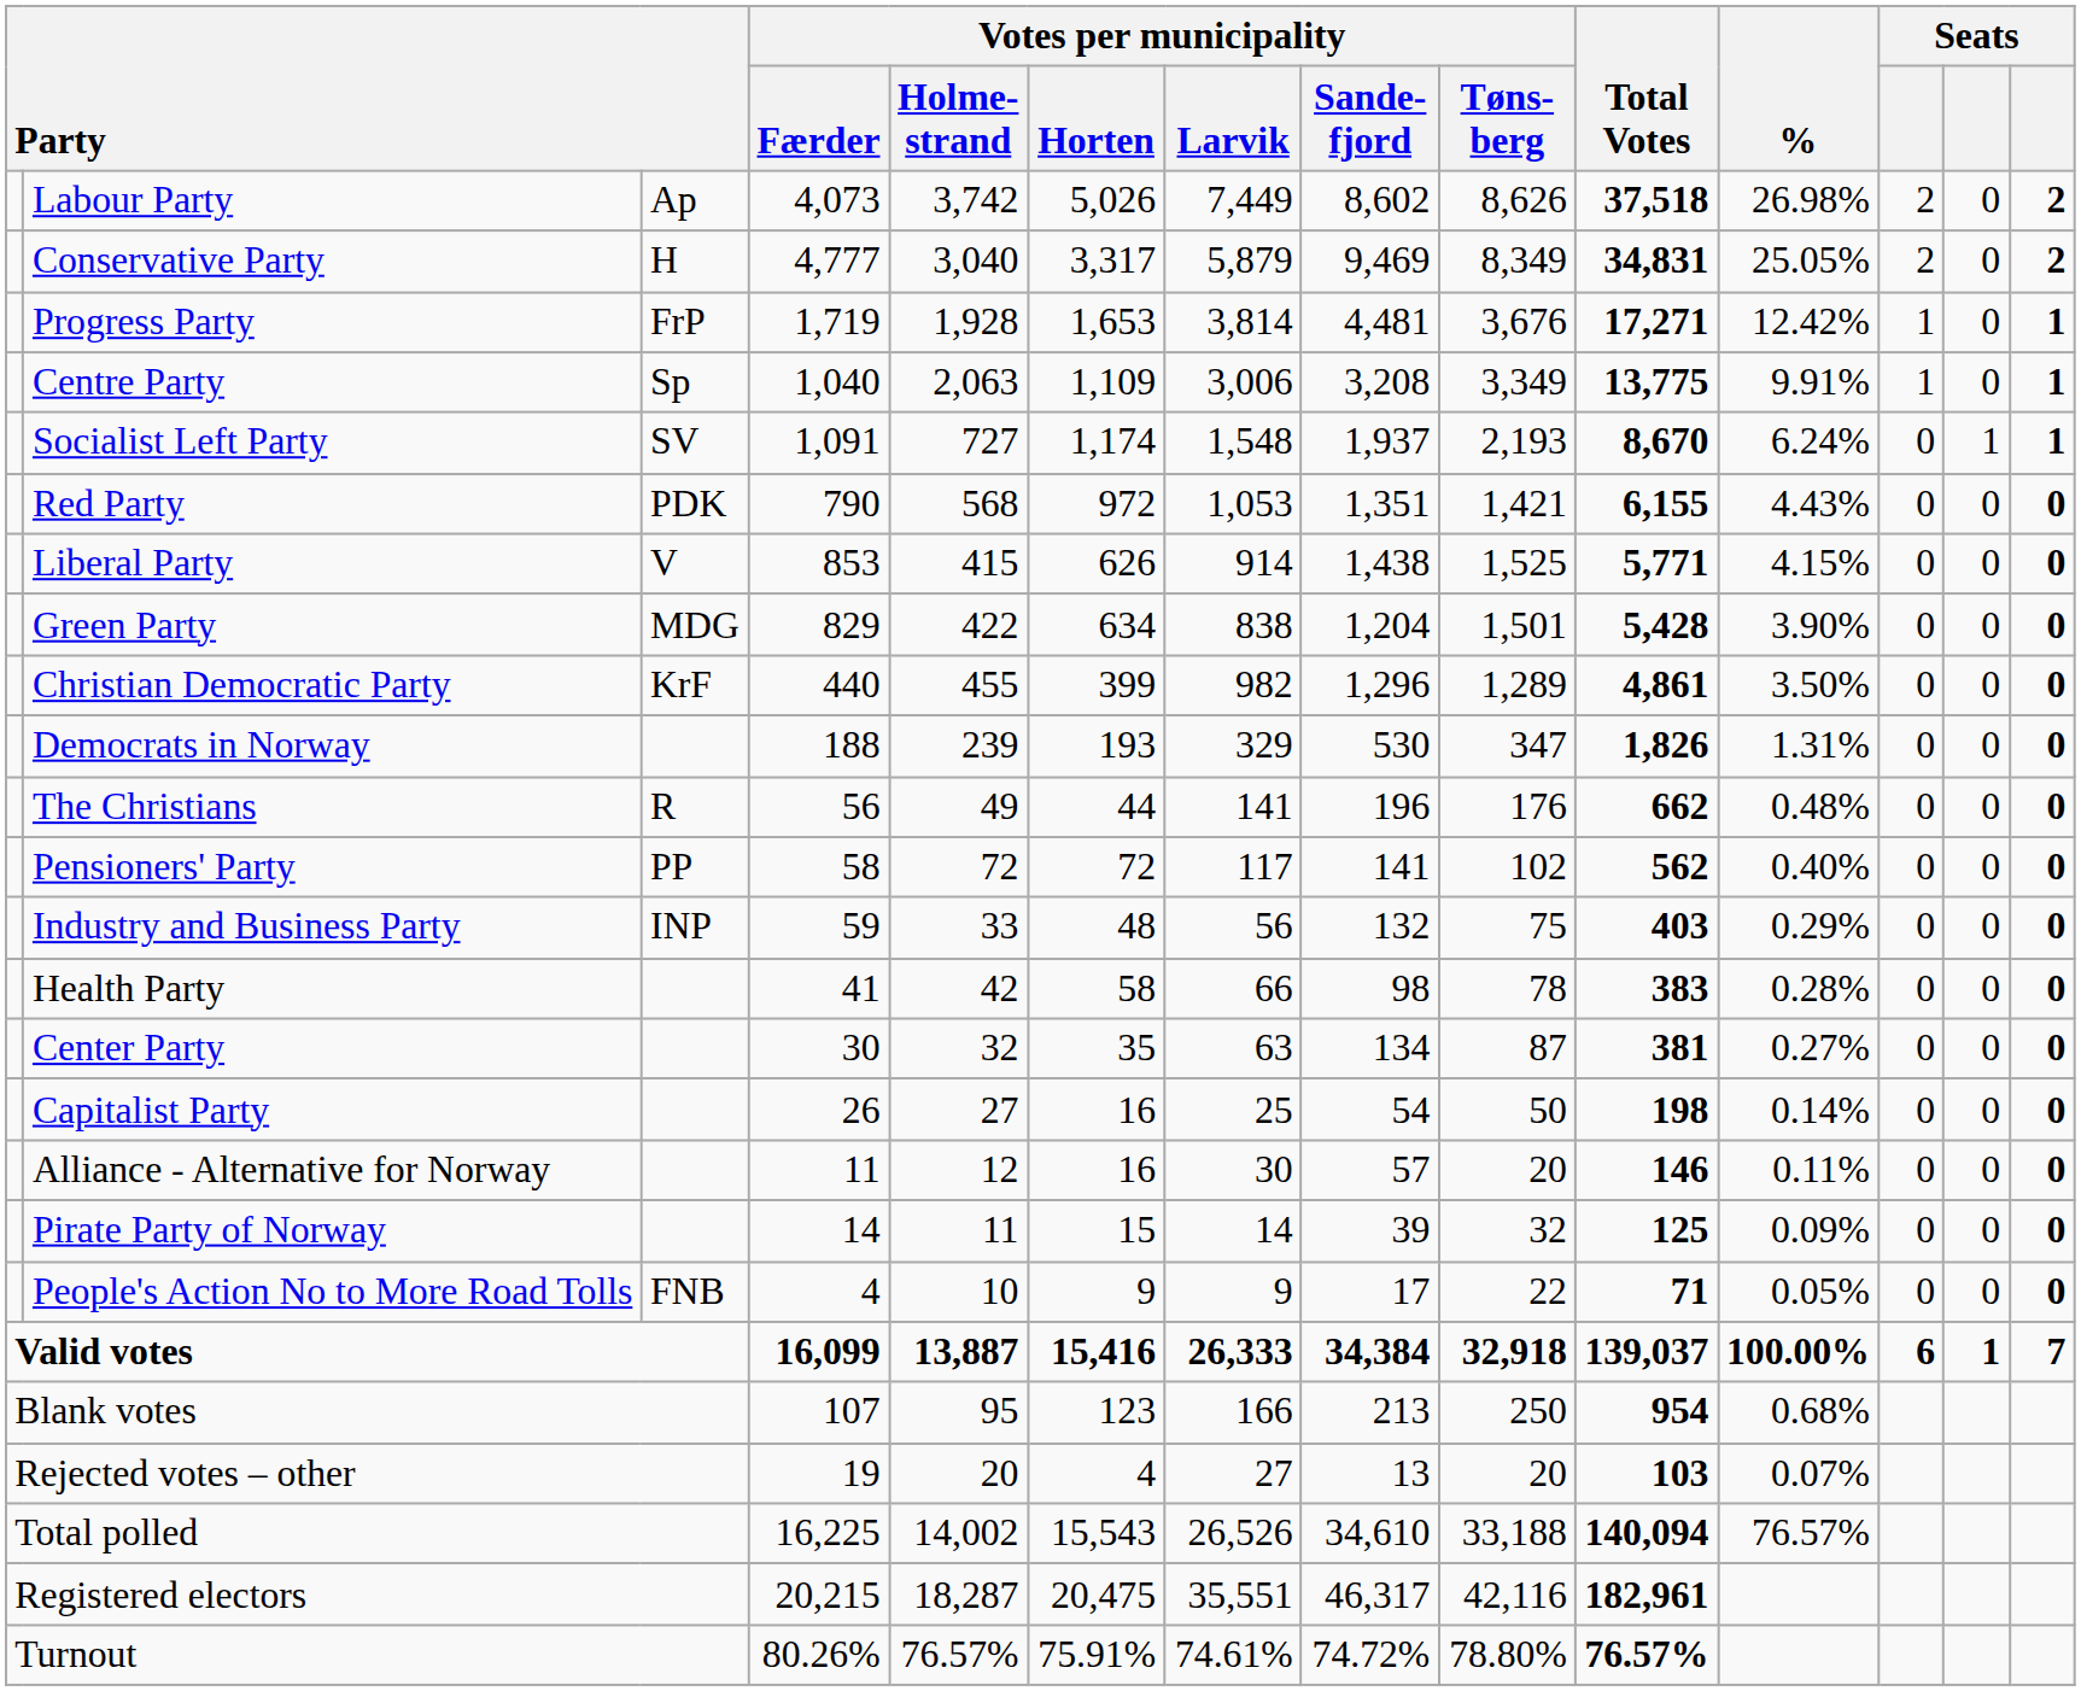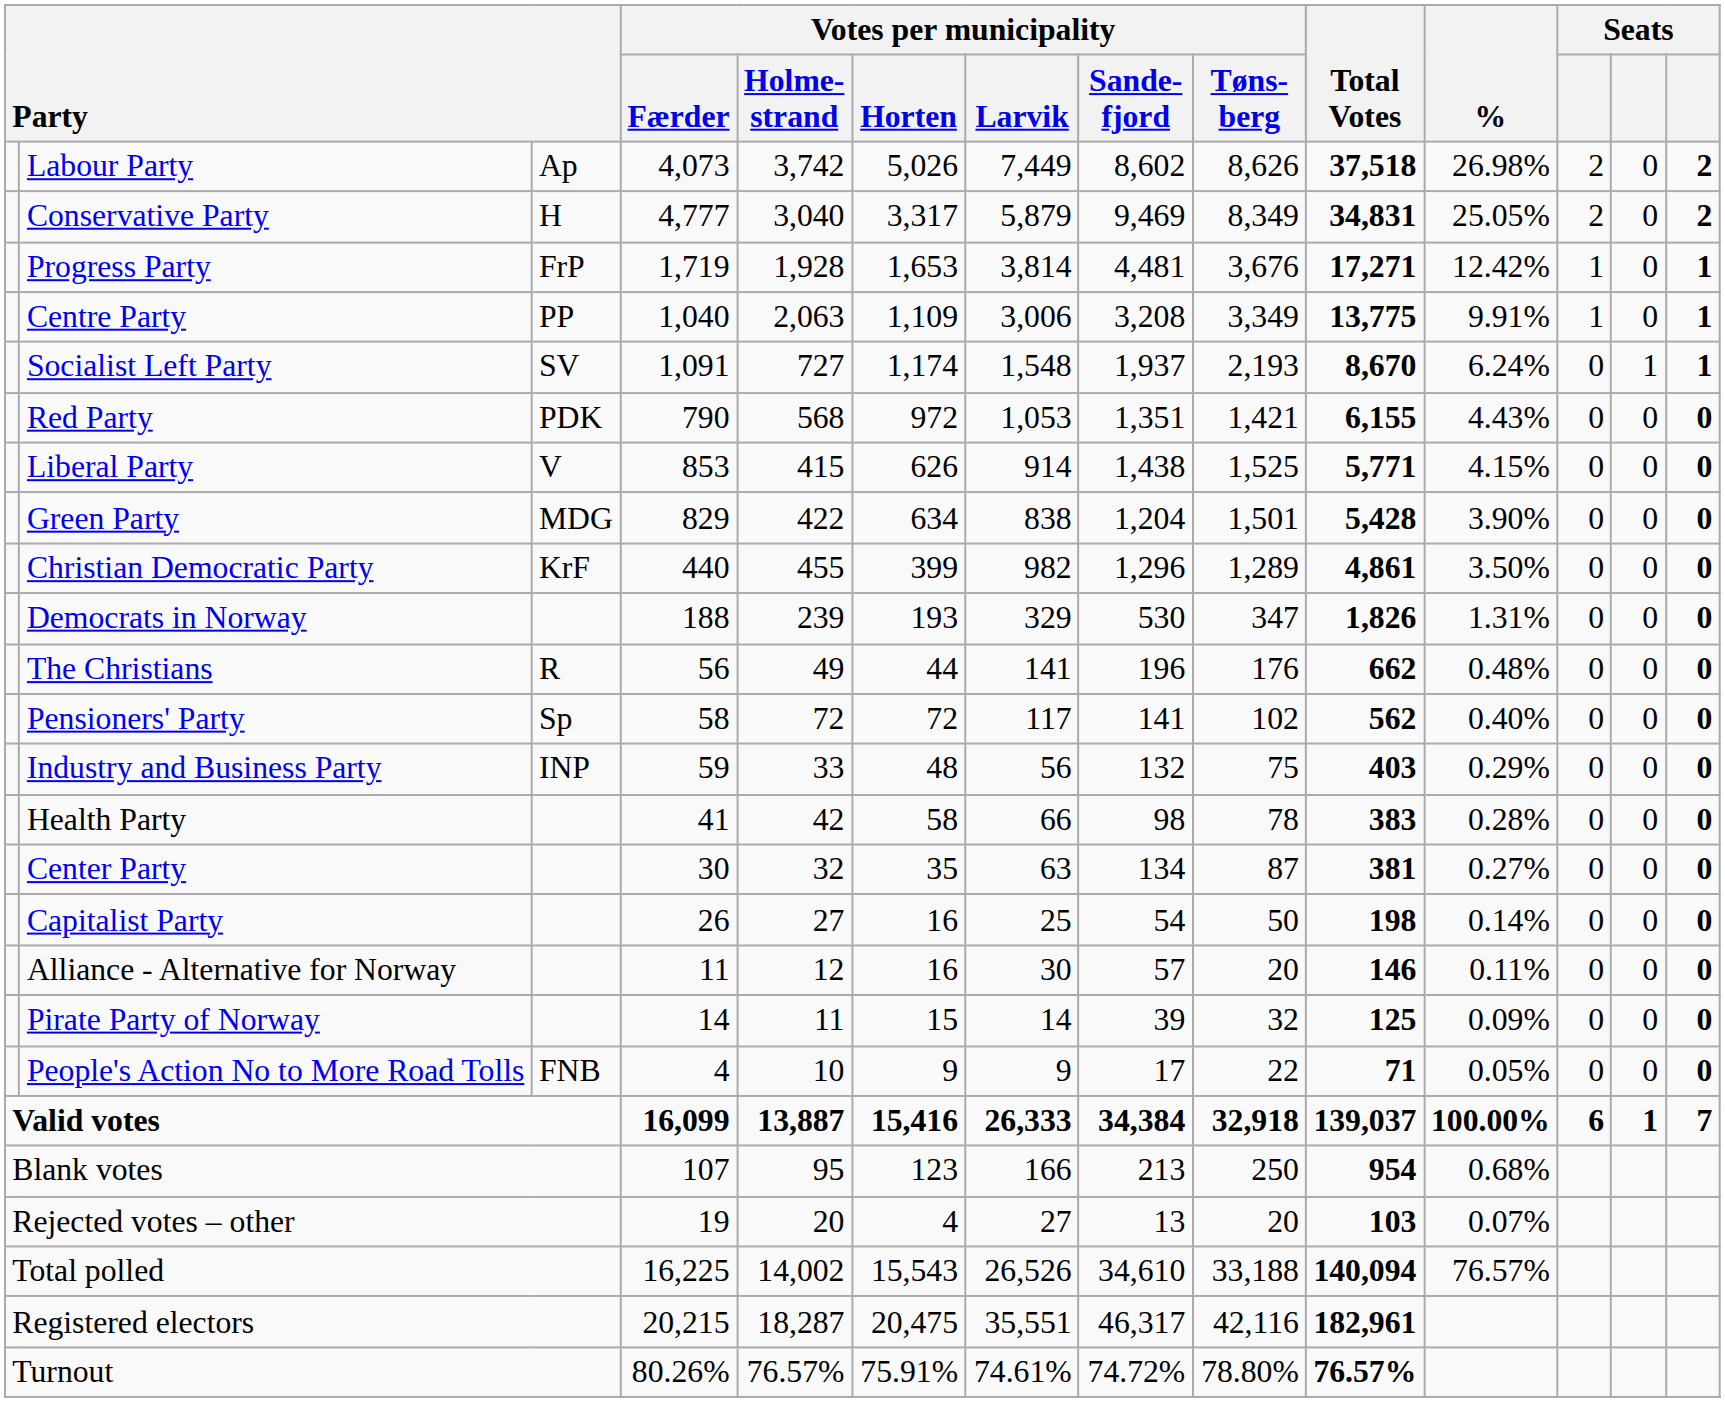Centre Party | column 3: Sp -> PP
Pensioners' Party | column 3: PP -> Sp
